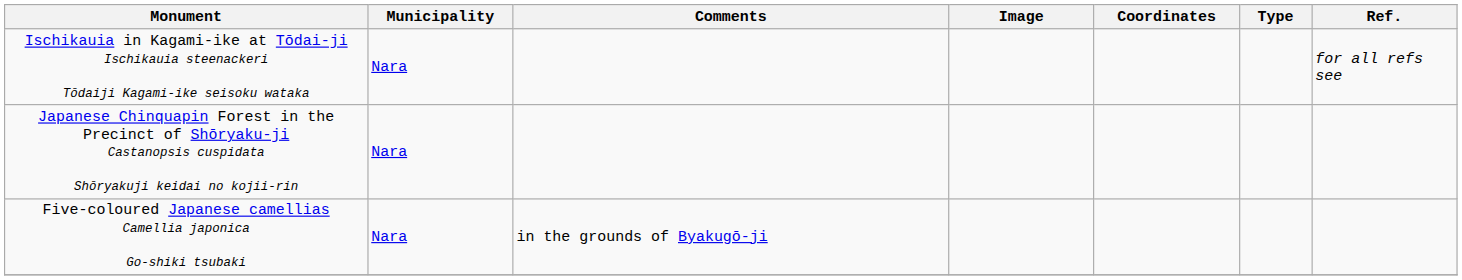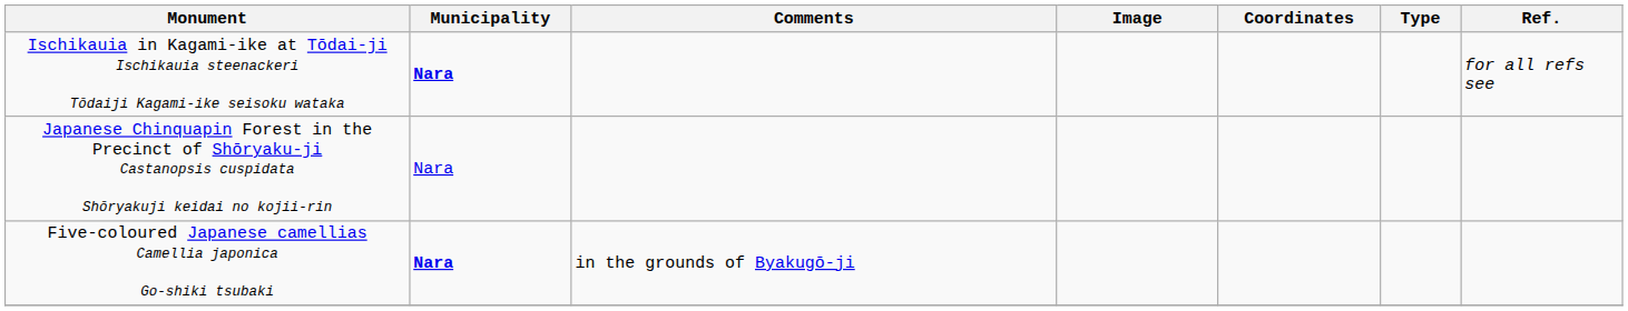row 2 | Municipality: normal -> bold
row 4 | Municipality: normal -> bold
